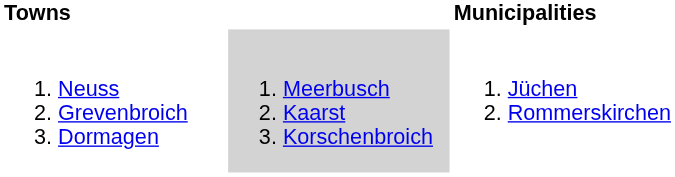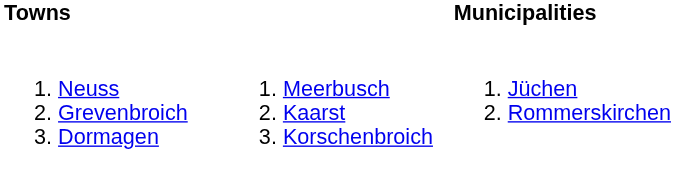Neuss Grevenbroich Dormagen | column 2: lightgrey background -> no background
